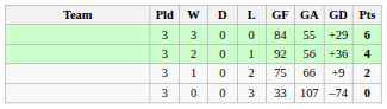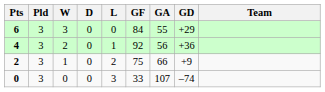columns swapped: Team <-> Pts
